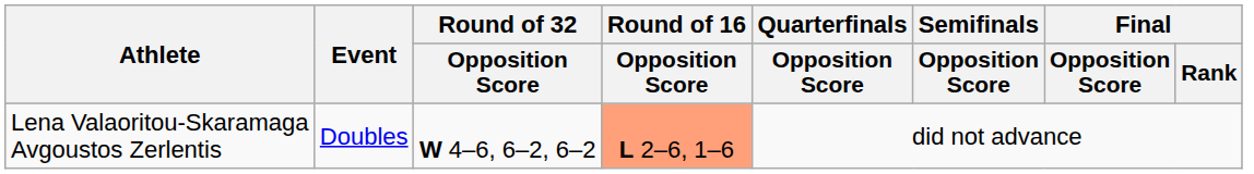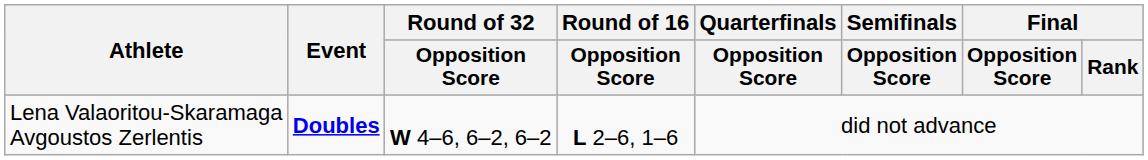Lena Valaoritou-Skaramaga Avgoustos Zerlentis | Event: normal -> bold
Lena Valaoritou-Skaramaga Avgoustos Zerlentis | Round of 16 / Opposition Score: lightsalmon background -> no background
